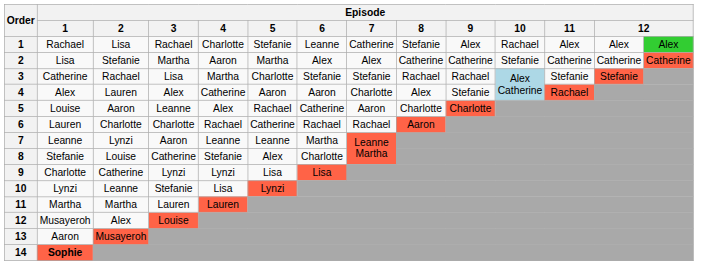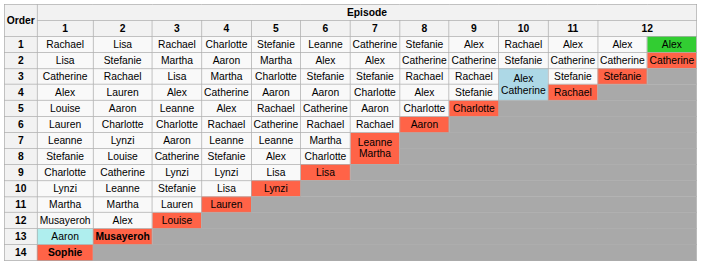13 | Episode / 1: no background -> paleturquoise background
13 | Episode / 2: normal -> bold
